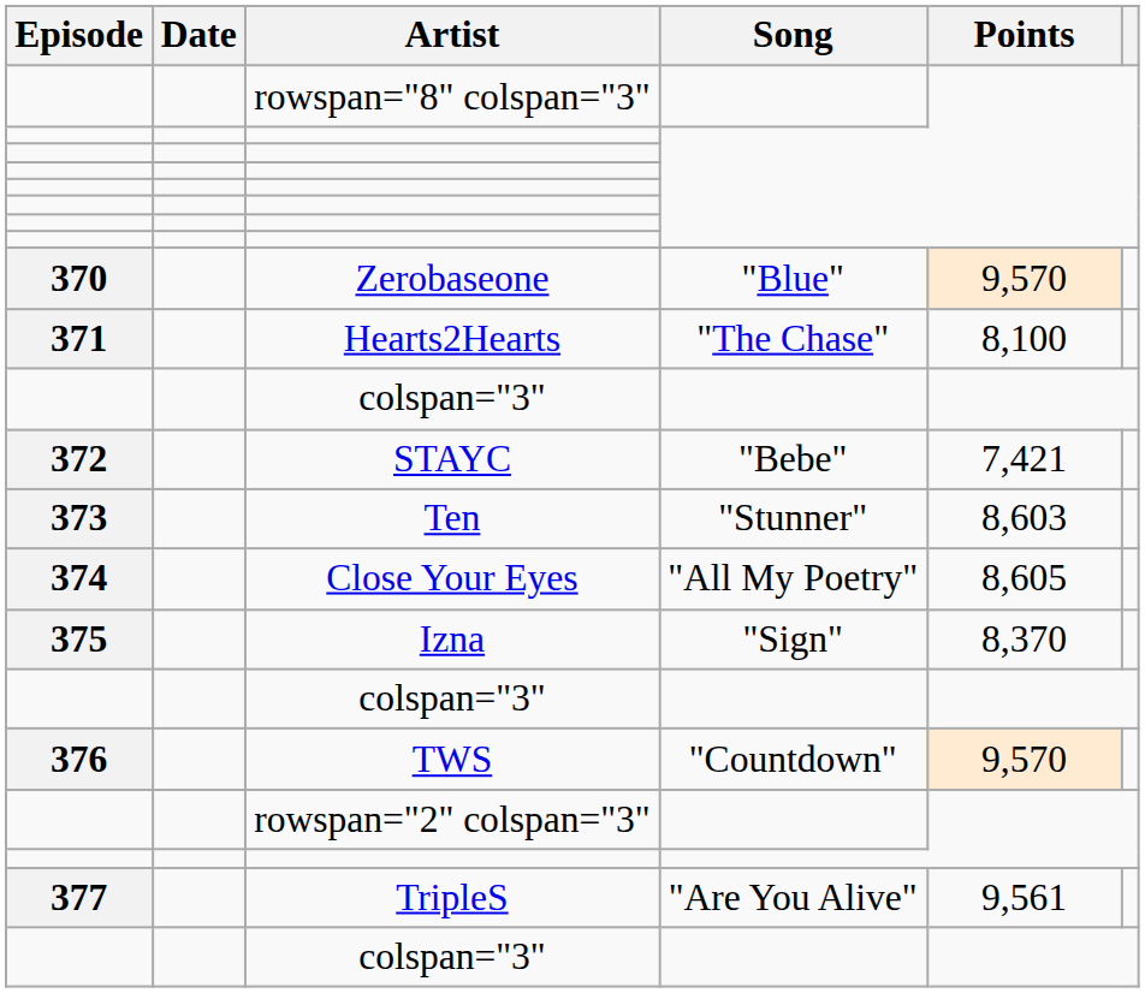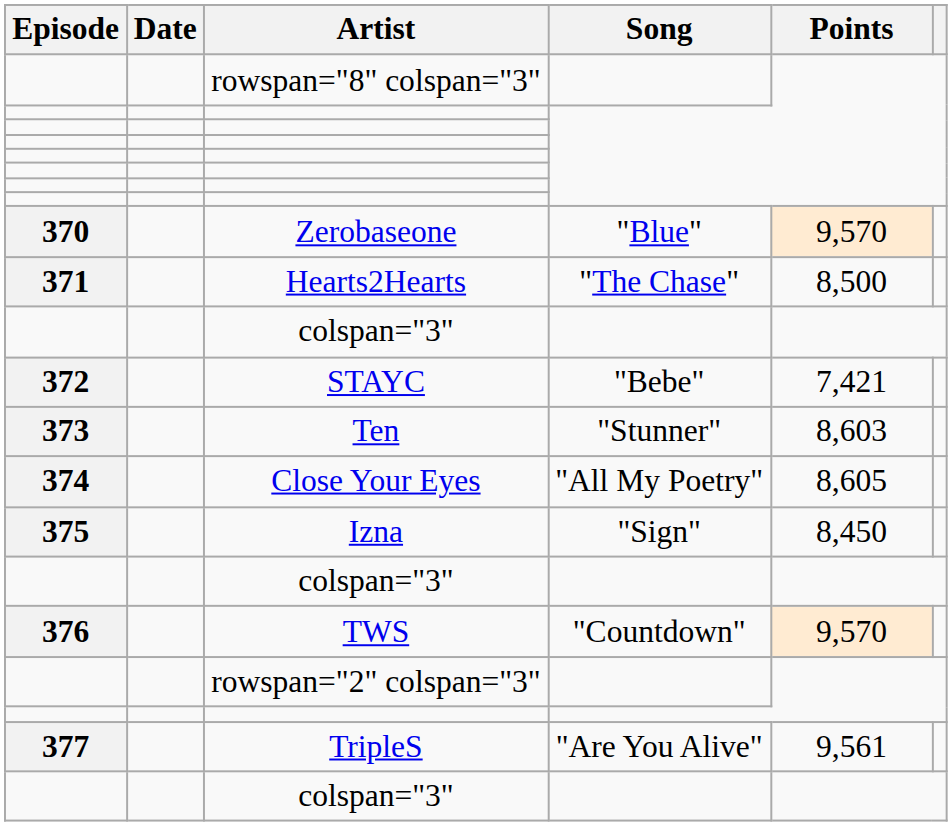Hearts2Hearts | Points: 8,100 -> 8,500
Izna | Points: 8,370 -> 8,450
